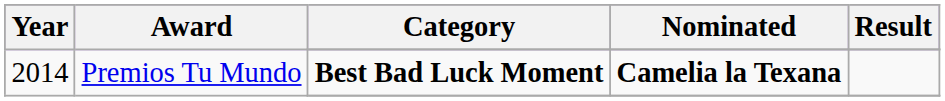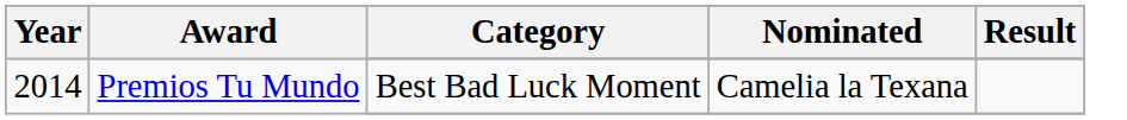Best Bad Luck Moment | Category: bold -> normal
Best Bad Luck Moment | Nominated: bold -> normal
